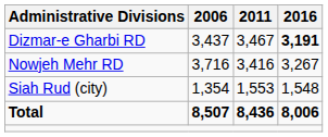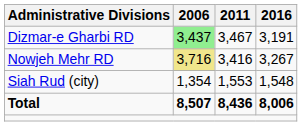Dizmar-e Gharbi RD | 2006: no background -> lightgreen background
Dizmar-e Gharbi RD | 2016: bold -> normal
Nowjeh Mehr RD | 2006: no background -> khaki background
